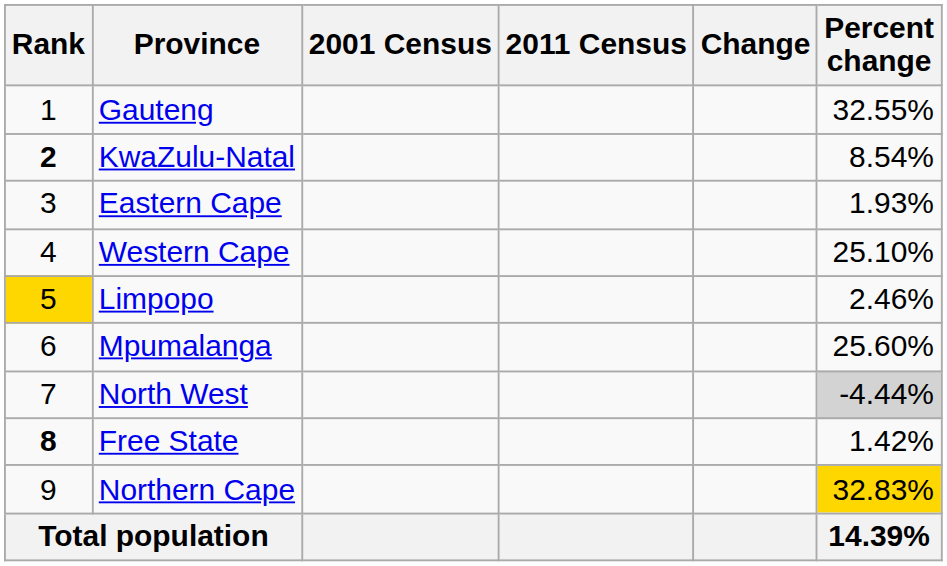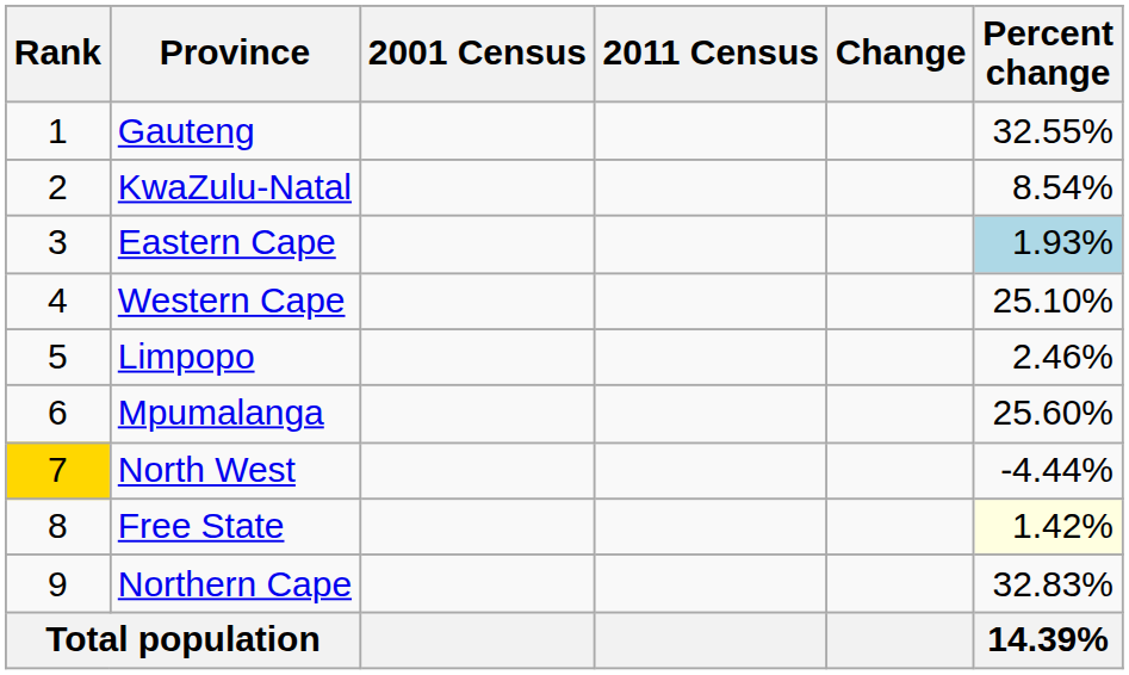KwaZulu-Natal | Rank: bold -> normal
Eastern Cape | Percent change: no background -> lightblue background
Limpopo | Rank: gold background -> no background
North West | Rank: no background -> gold background
North West | Percent change: lightgrey background -> no background
Free State | Rank: bold -> normal
Free State | Percent change: no background -> lightyellow background
Northern Cape | Percent change: gold background -> no background
